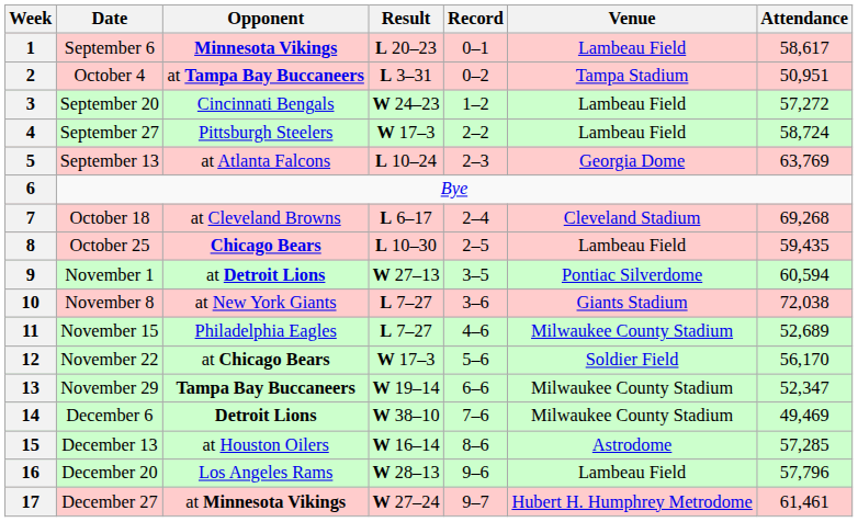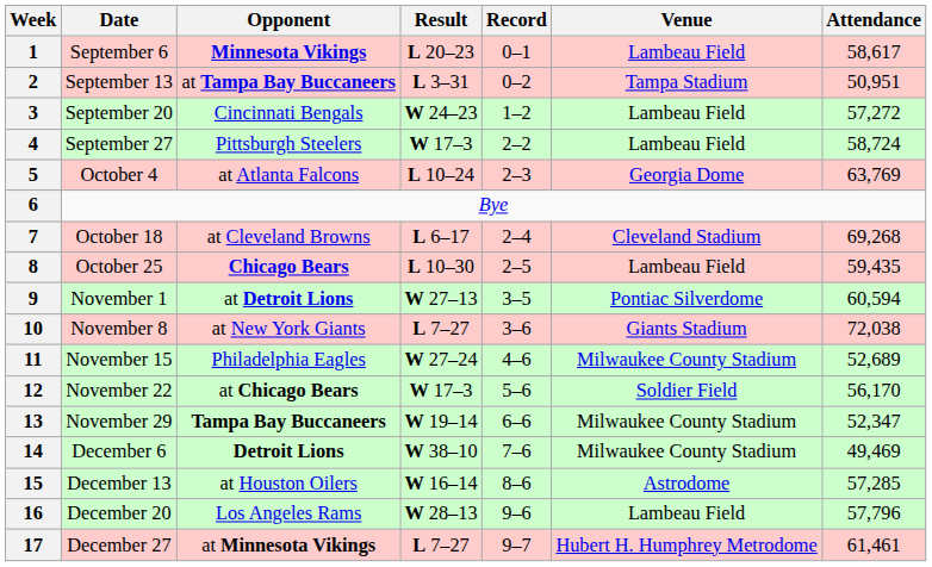2 | Date: October 4 -> September 13
5 | Date: September 13 -> October 4
11 | Result: L 7–27 -> W 27–24
17 | Result: W 27–24 -> L 7–27
